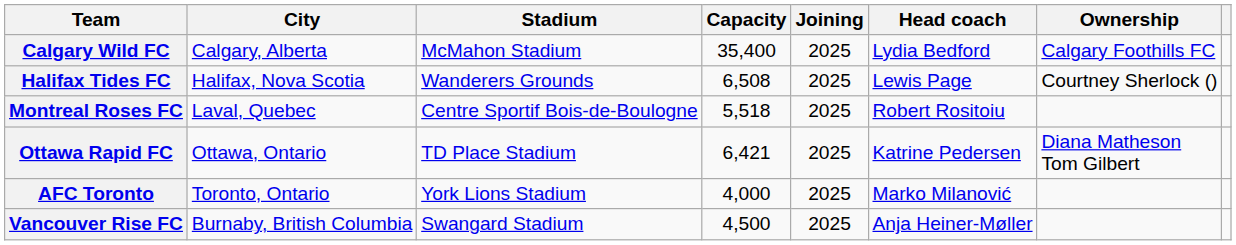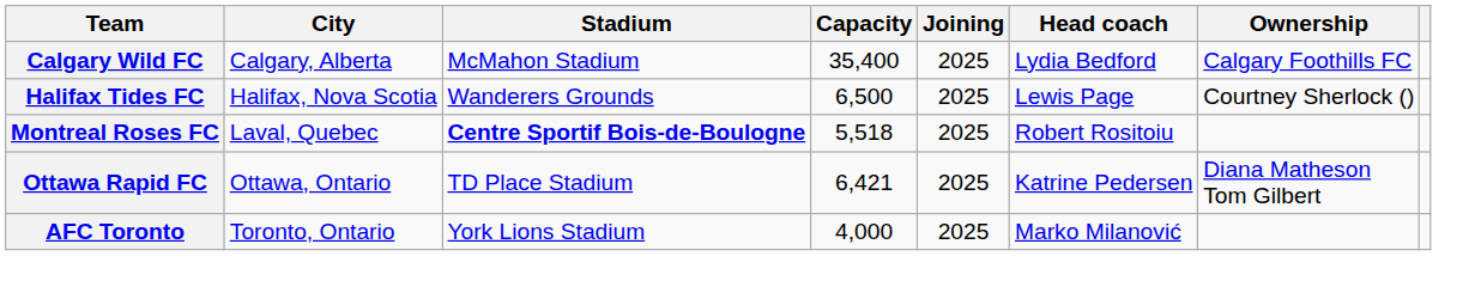Halifax Tides FC | Capacity: 6,508 -> 6,500
Montreal Roses FC | Stadium: normal -> bold
- row: Vancouver Rise FC | Burnaby, British Columbia | Swangard Stadium | 4,500 | 2025 | Anja Heiner-Møller
